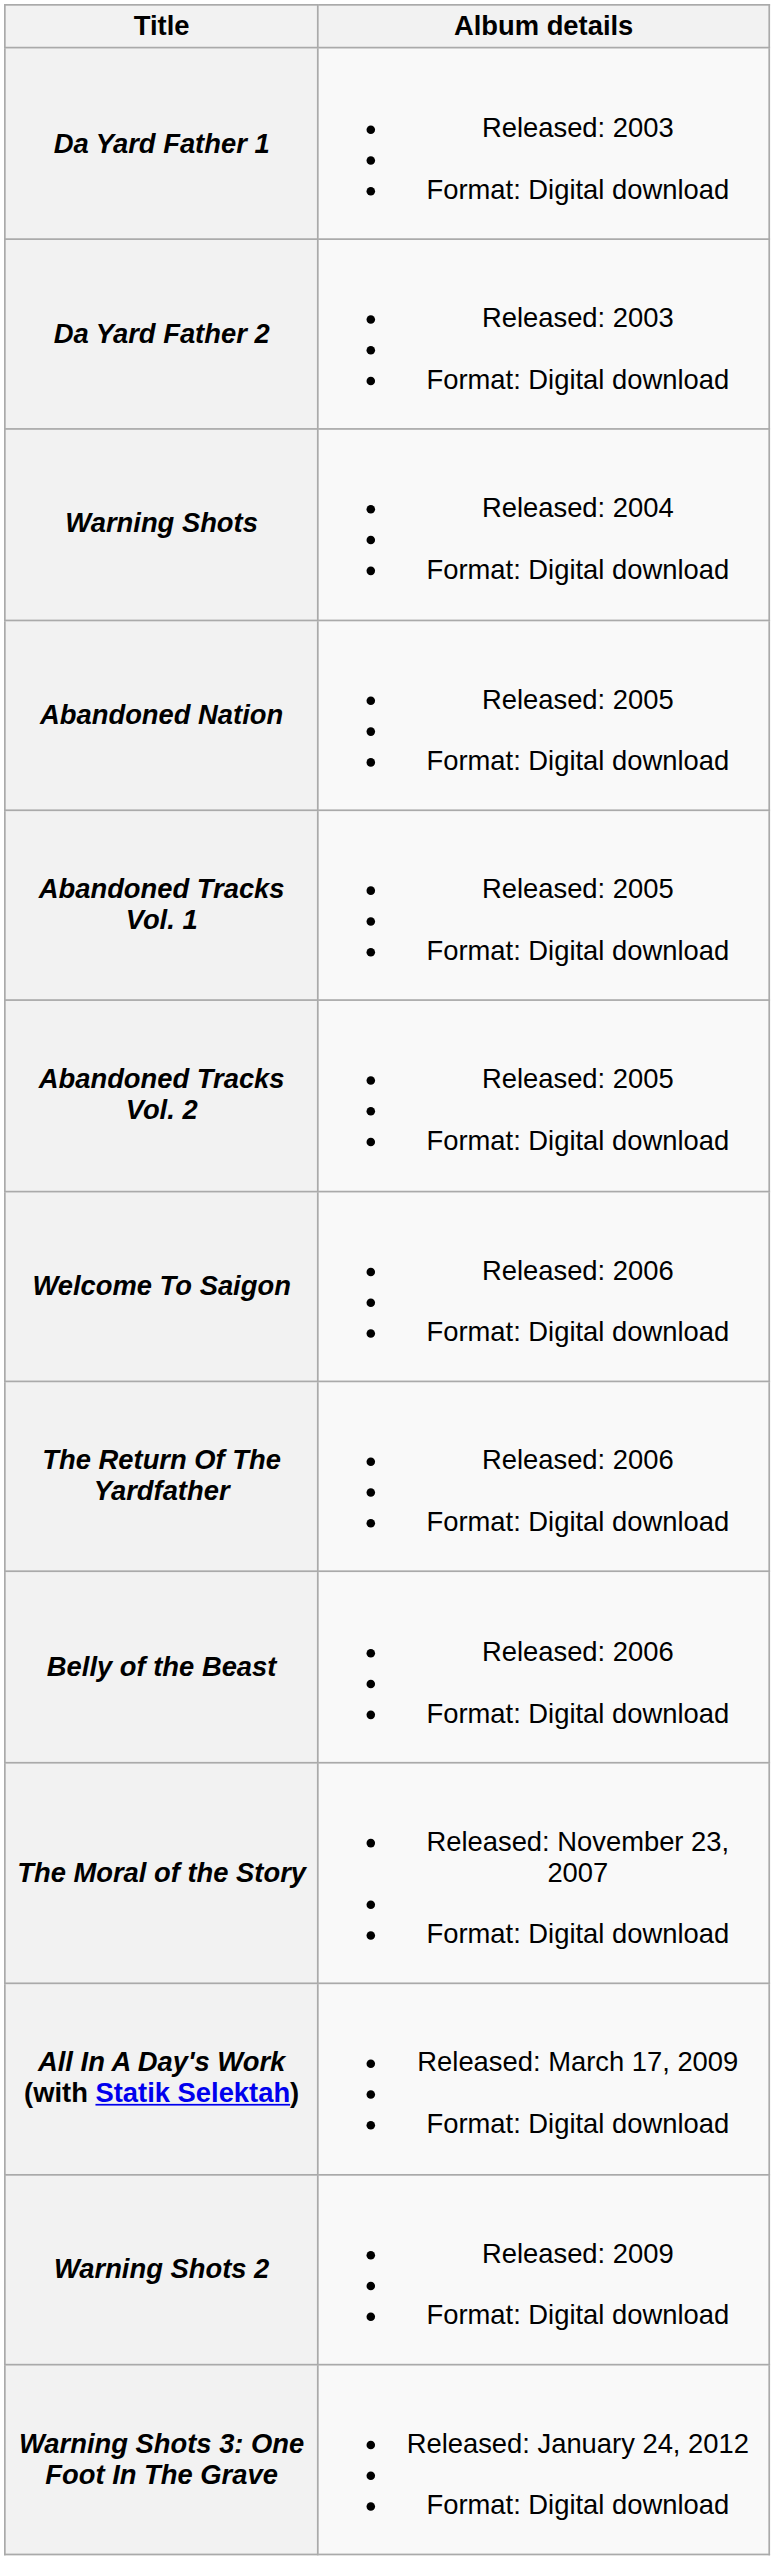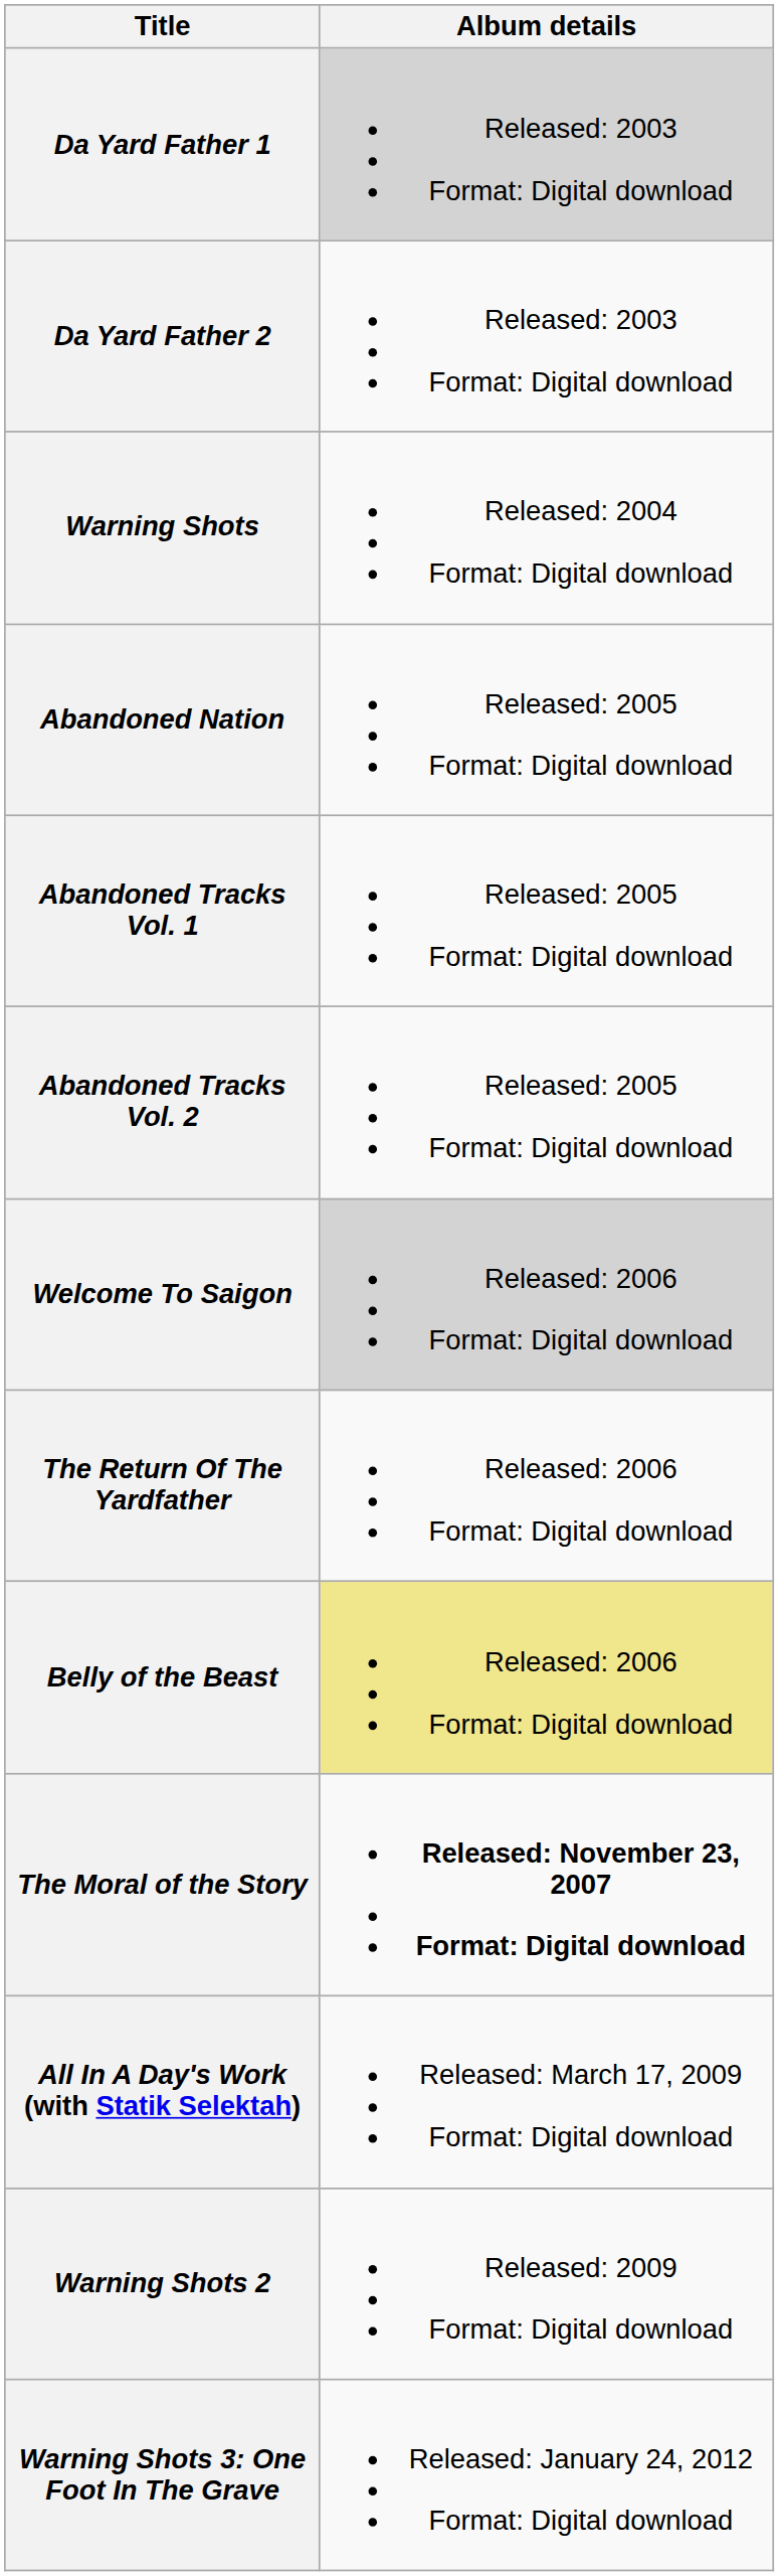Da Yard Father 1 | Album details: no background -> lightgrey background
Welcome To Saigon | Album details: no background -> lightgrey background
Belly of the Beast | Album details: no background -> khaki background
The Moral of the Story | Album details: normal -> bold
